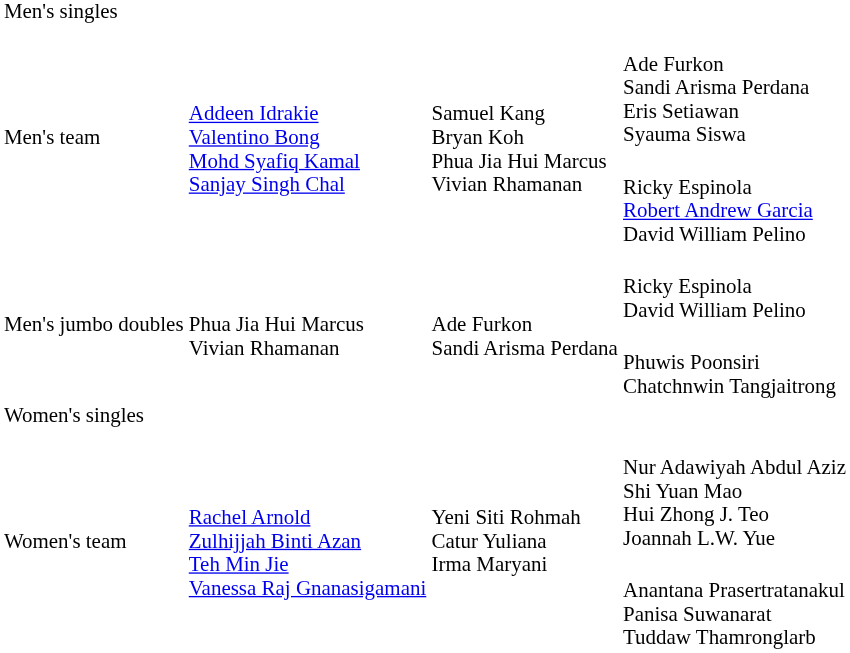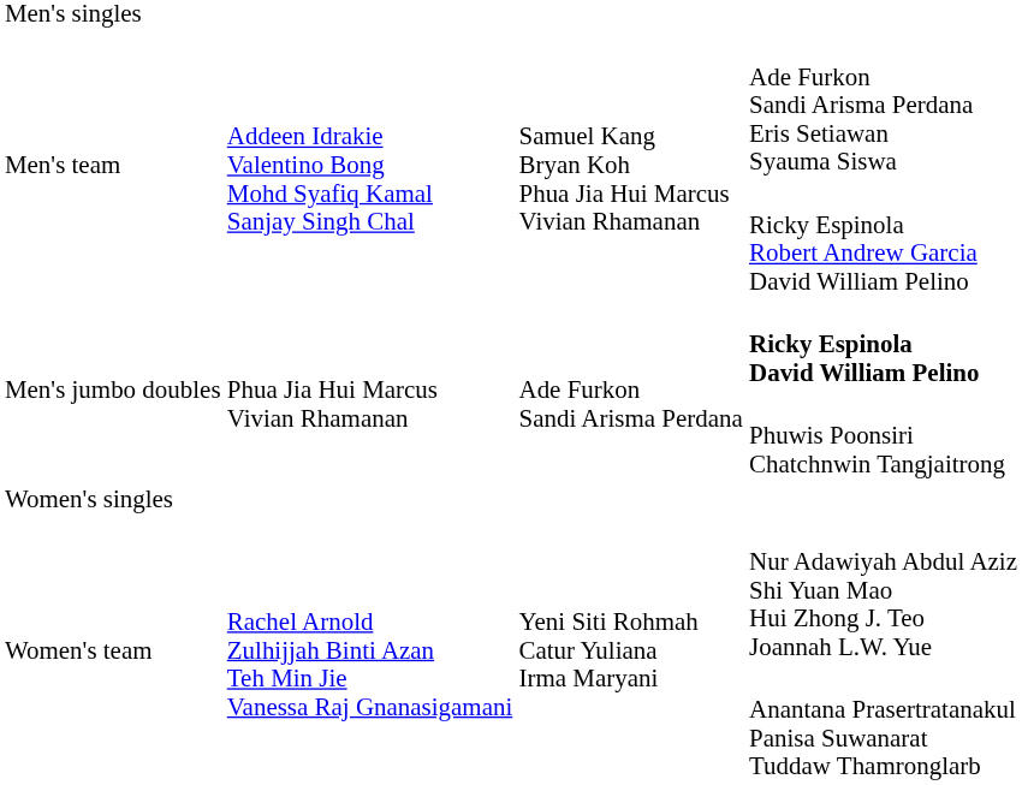Ricky Espinola David William Pelino | column 4: normal -> bold
